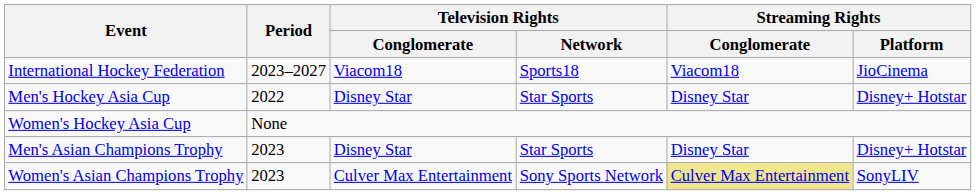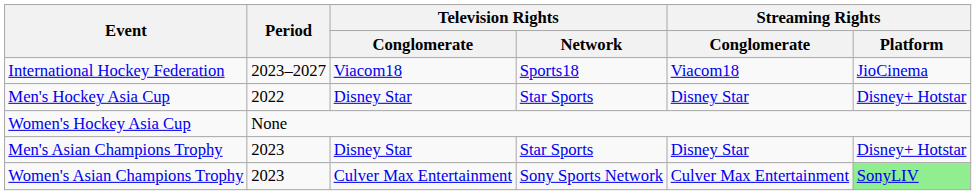Women's Asian Champions Trophy | Streaming Rights / Conglomerate: khaki background -> no background
Women's Asian Champions Trophy | Streaming Rights / Platform: no background -> lightgreen background
